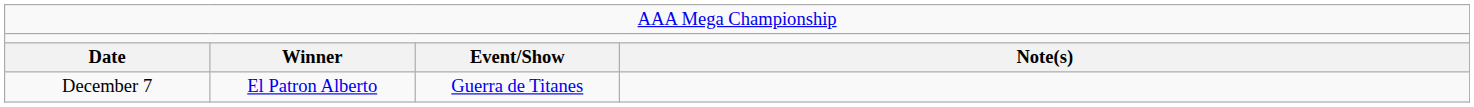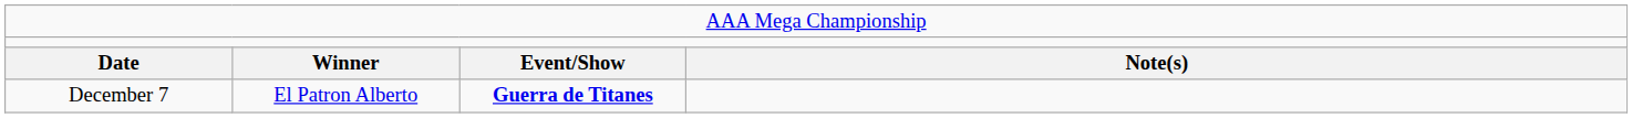December 7 | column 3: normal -> bold
